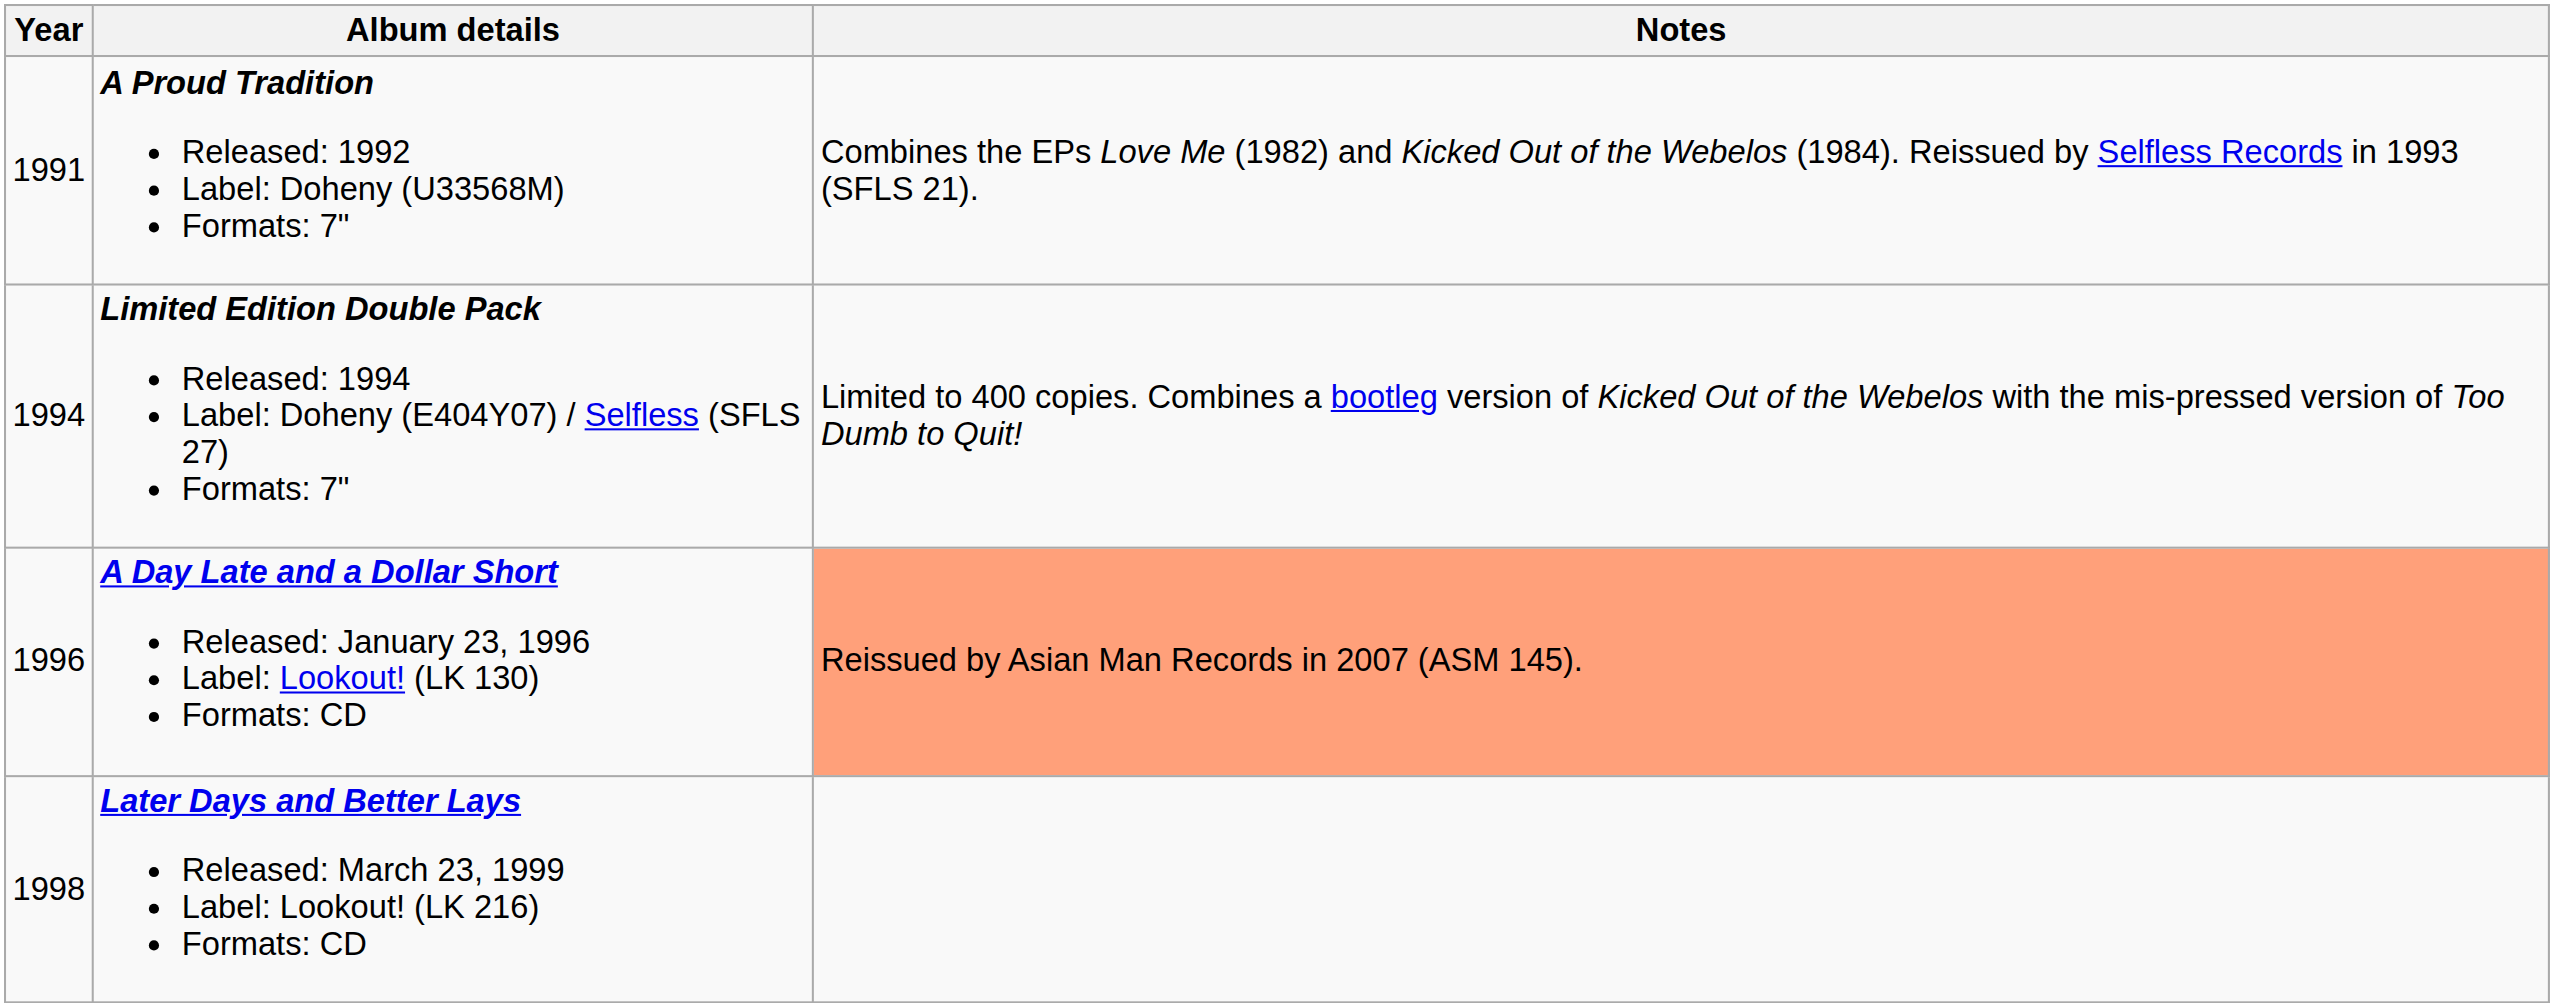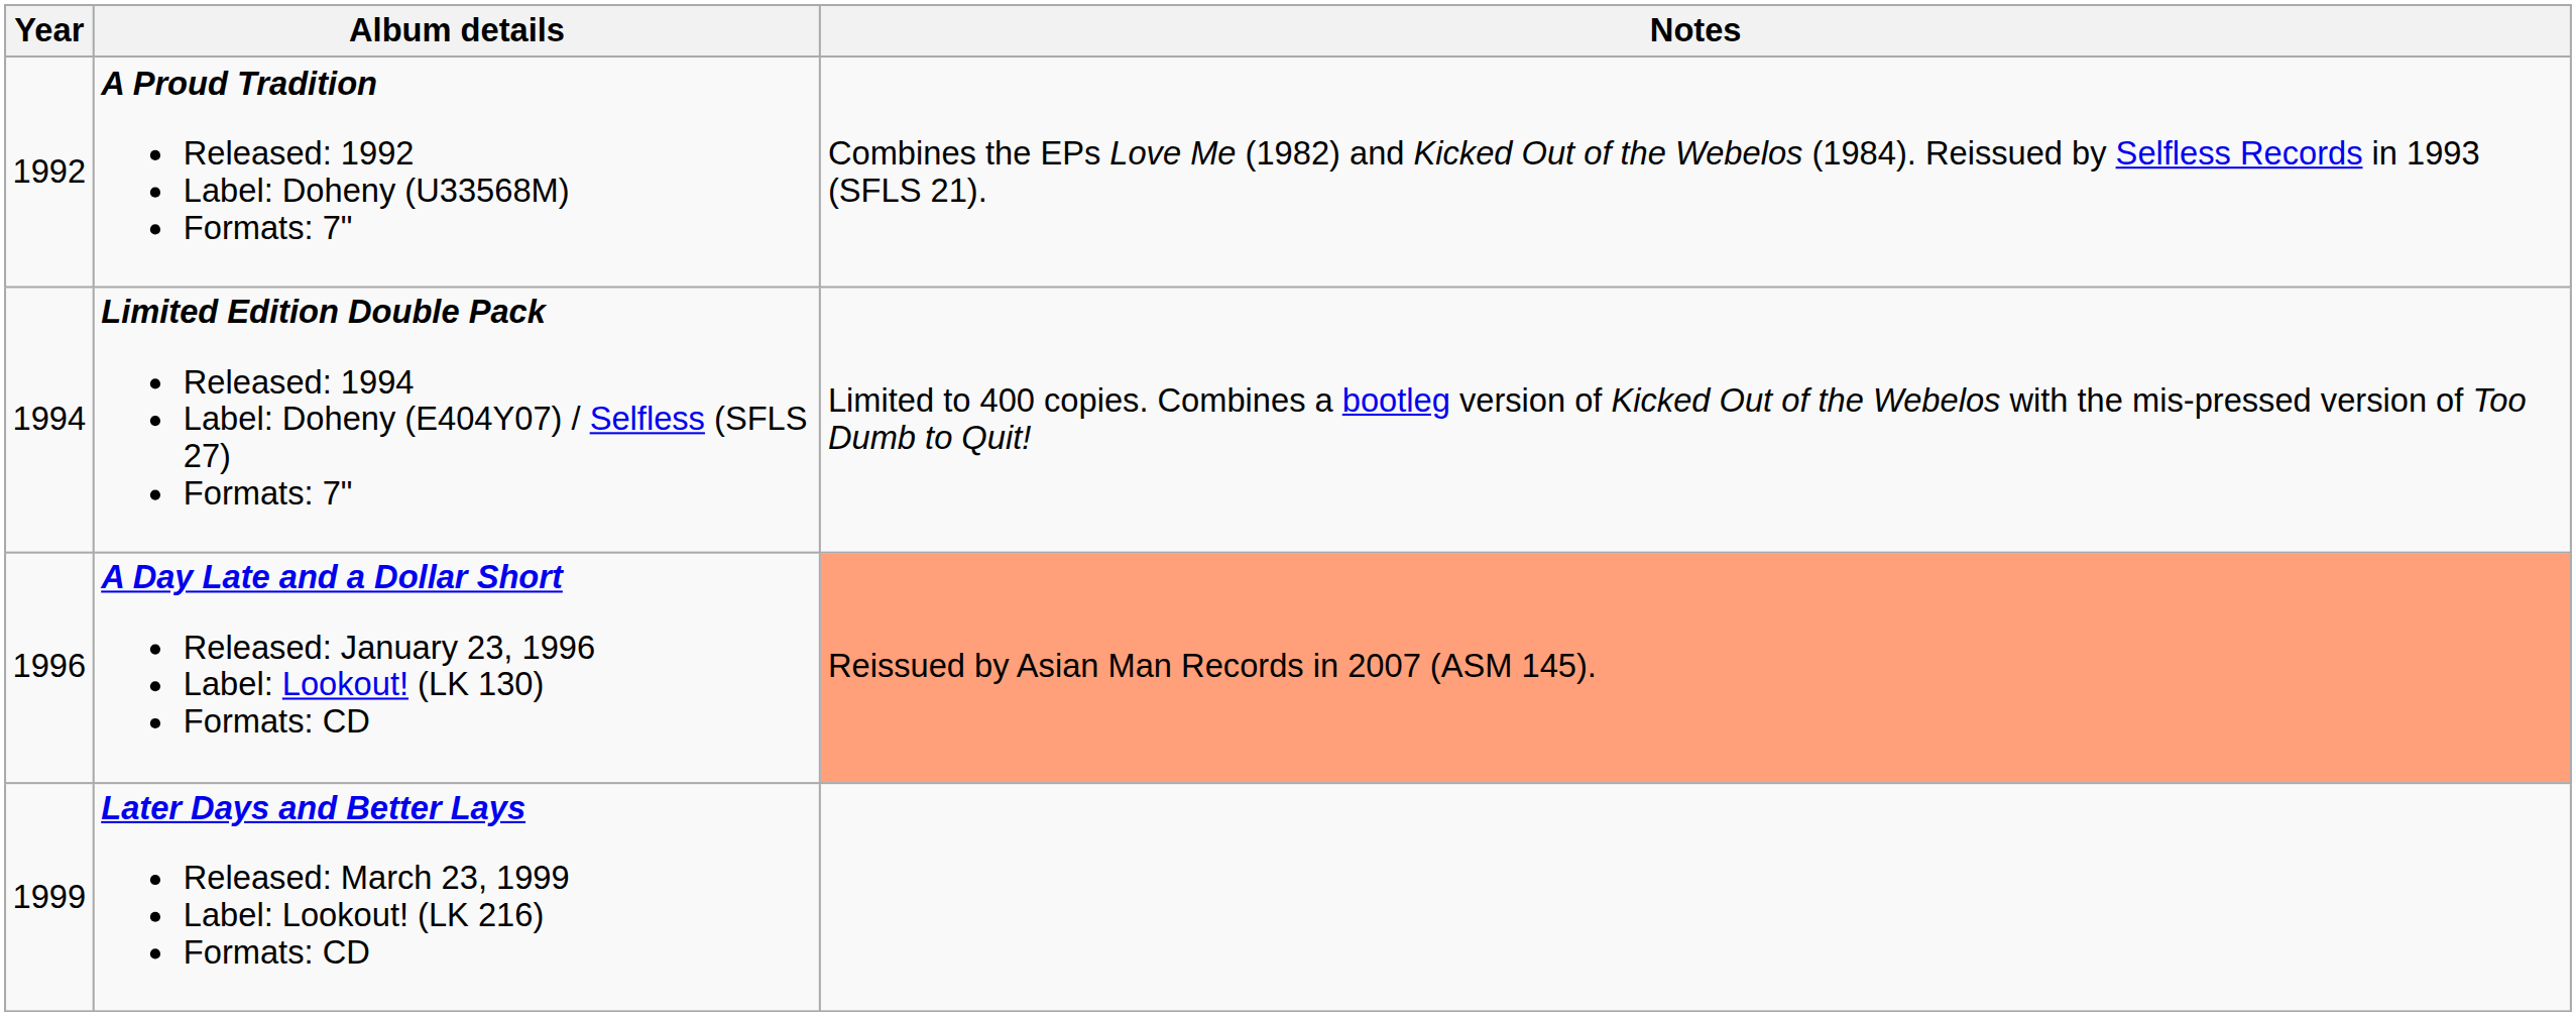row 2 | Year: 1991 -> 1992
row 5 | Year: 1998 -> 1999
